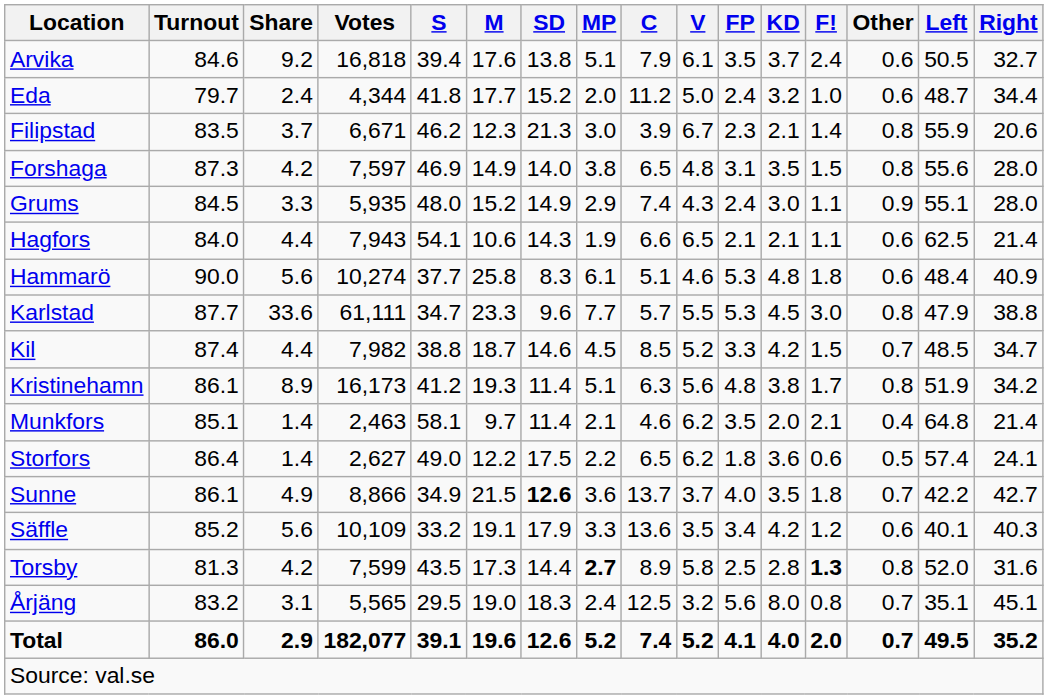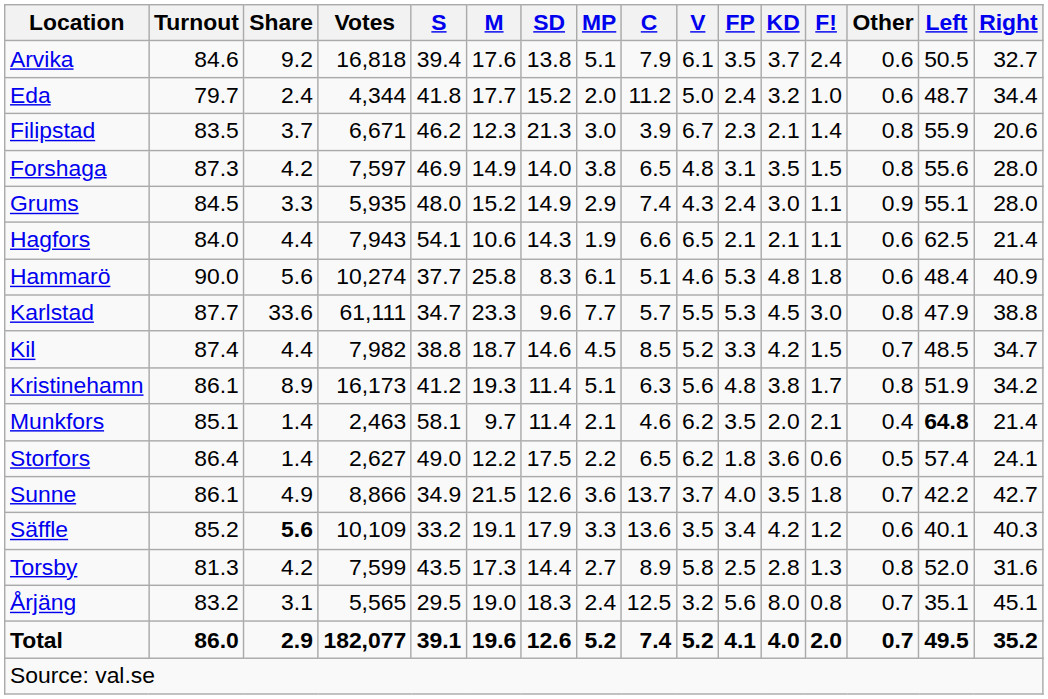Munkfors | Left: normal -> bold
Sunne | SD: bold -> normal
Säffle | Share: normal -> bold
Torsby | MP: bold -> normal
Torsby | F!: bold -> normal
